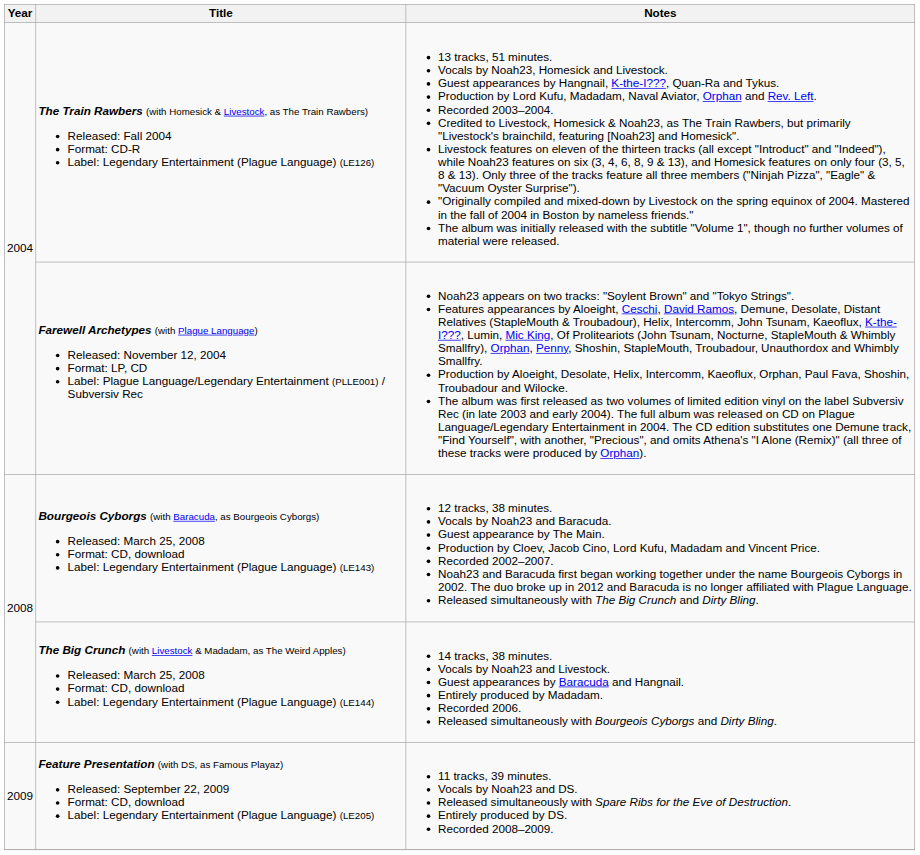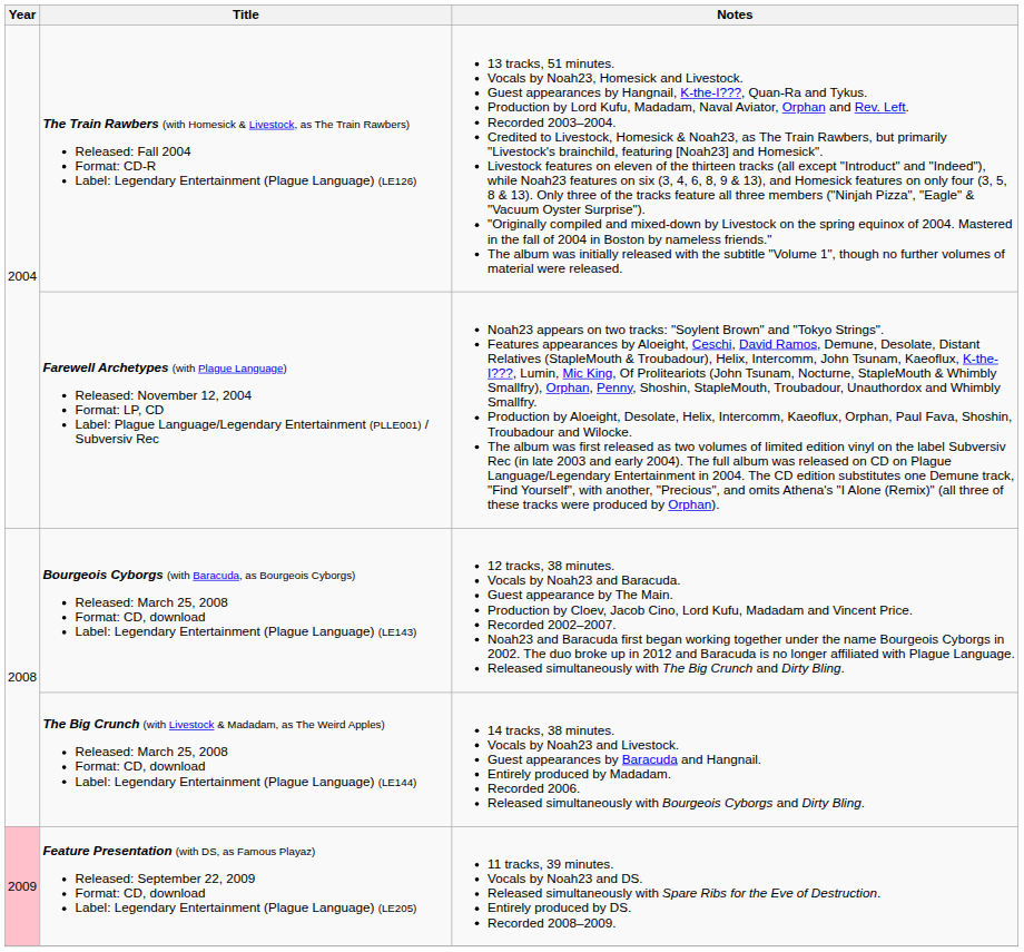row 6 | Year: no background -> pink background
